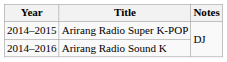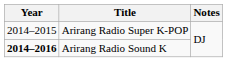Arirang Radio Sound K | Year: normal -> bold
